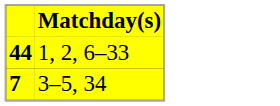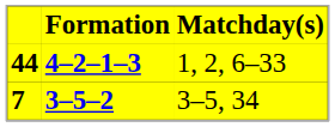+ column: Formation | 4–2–1–3 | 3–5–2
